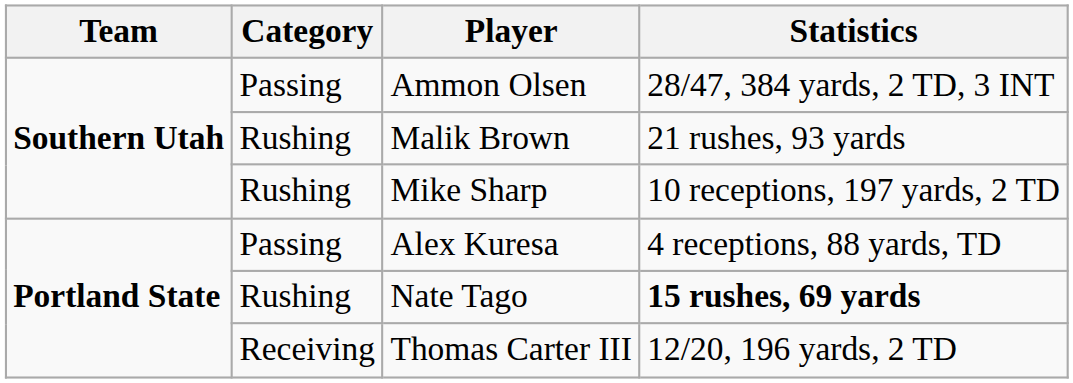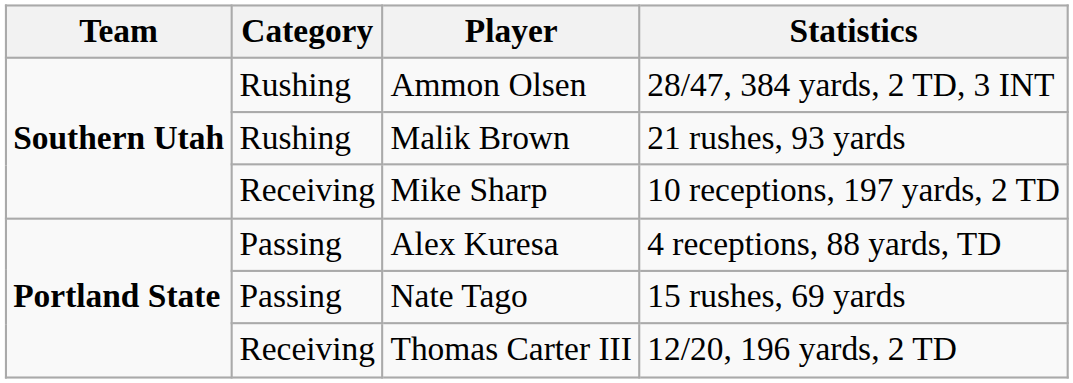Ammon Olsen | Category: Passing -> Rushing
Mike Sharp | Category: Rushing -> Receiving
Nate Tago | Category: Rushing -> Passing
Nate Tago | Statistics: bold -> normal
